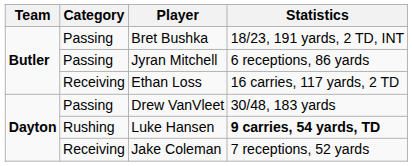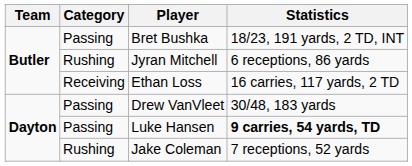Jyran Mitchell | Category: Passing -> Rushing
Luke Hansen | Category: Rushing -> Passing
Jake Coleman | Category: Receiving -> Rushing
